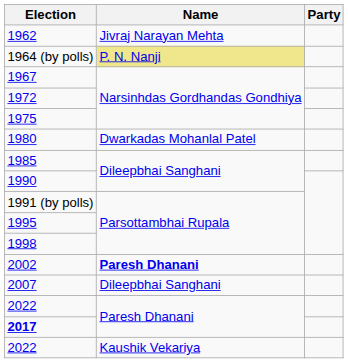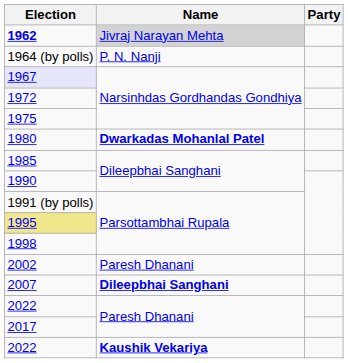1962 | Election: normal -> bold
1962 | Name: no background -> lightgrey background
1964 (by polls) | Name: khaki background -> no background
1967 | Election: no background -> lavender background
1980 | Name: normal -> bold
1995 | Election: no background -> khaki background
2002 | Name: bold -> normal
2007 | Name: normal -> bold
2017 | Election: bold -> normal
2022 / Kaushik Vekariya | Name: normal -> bold
